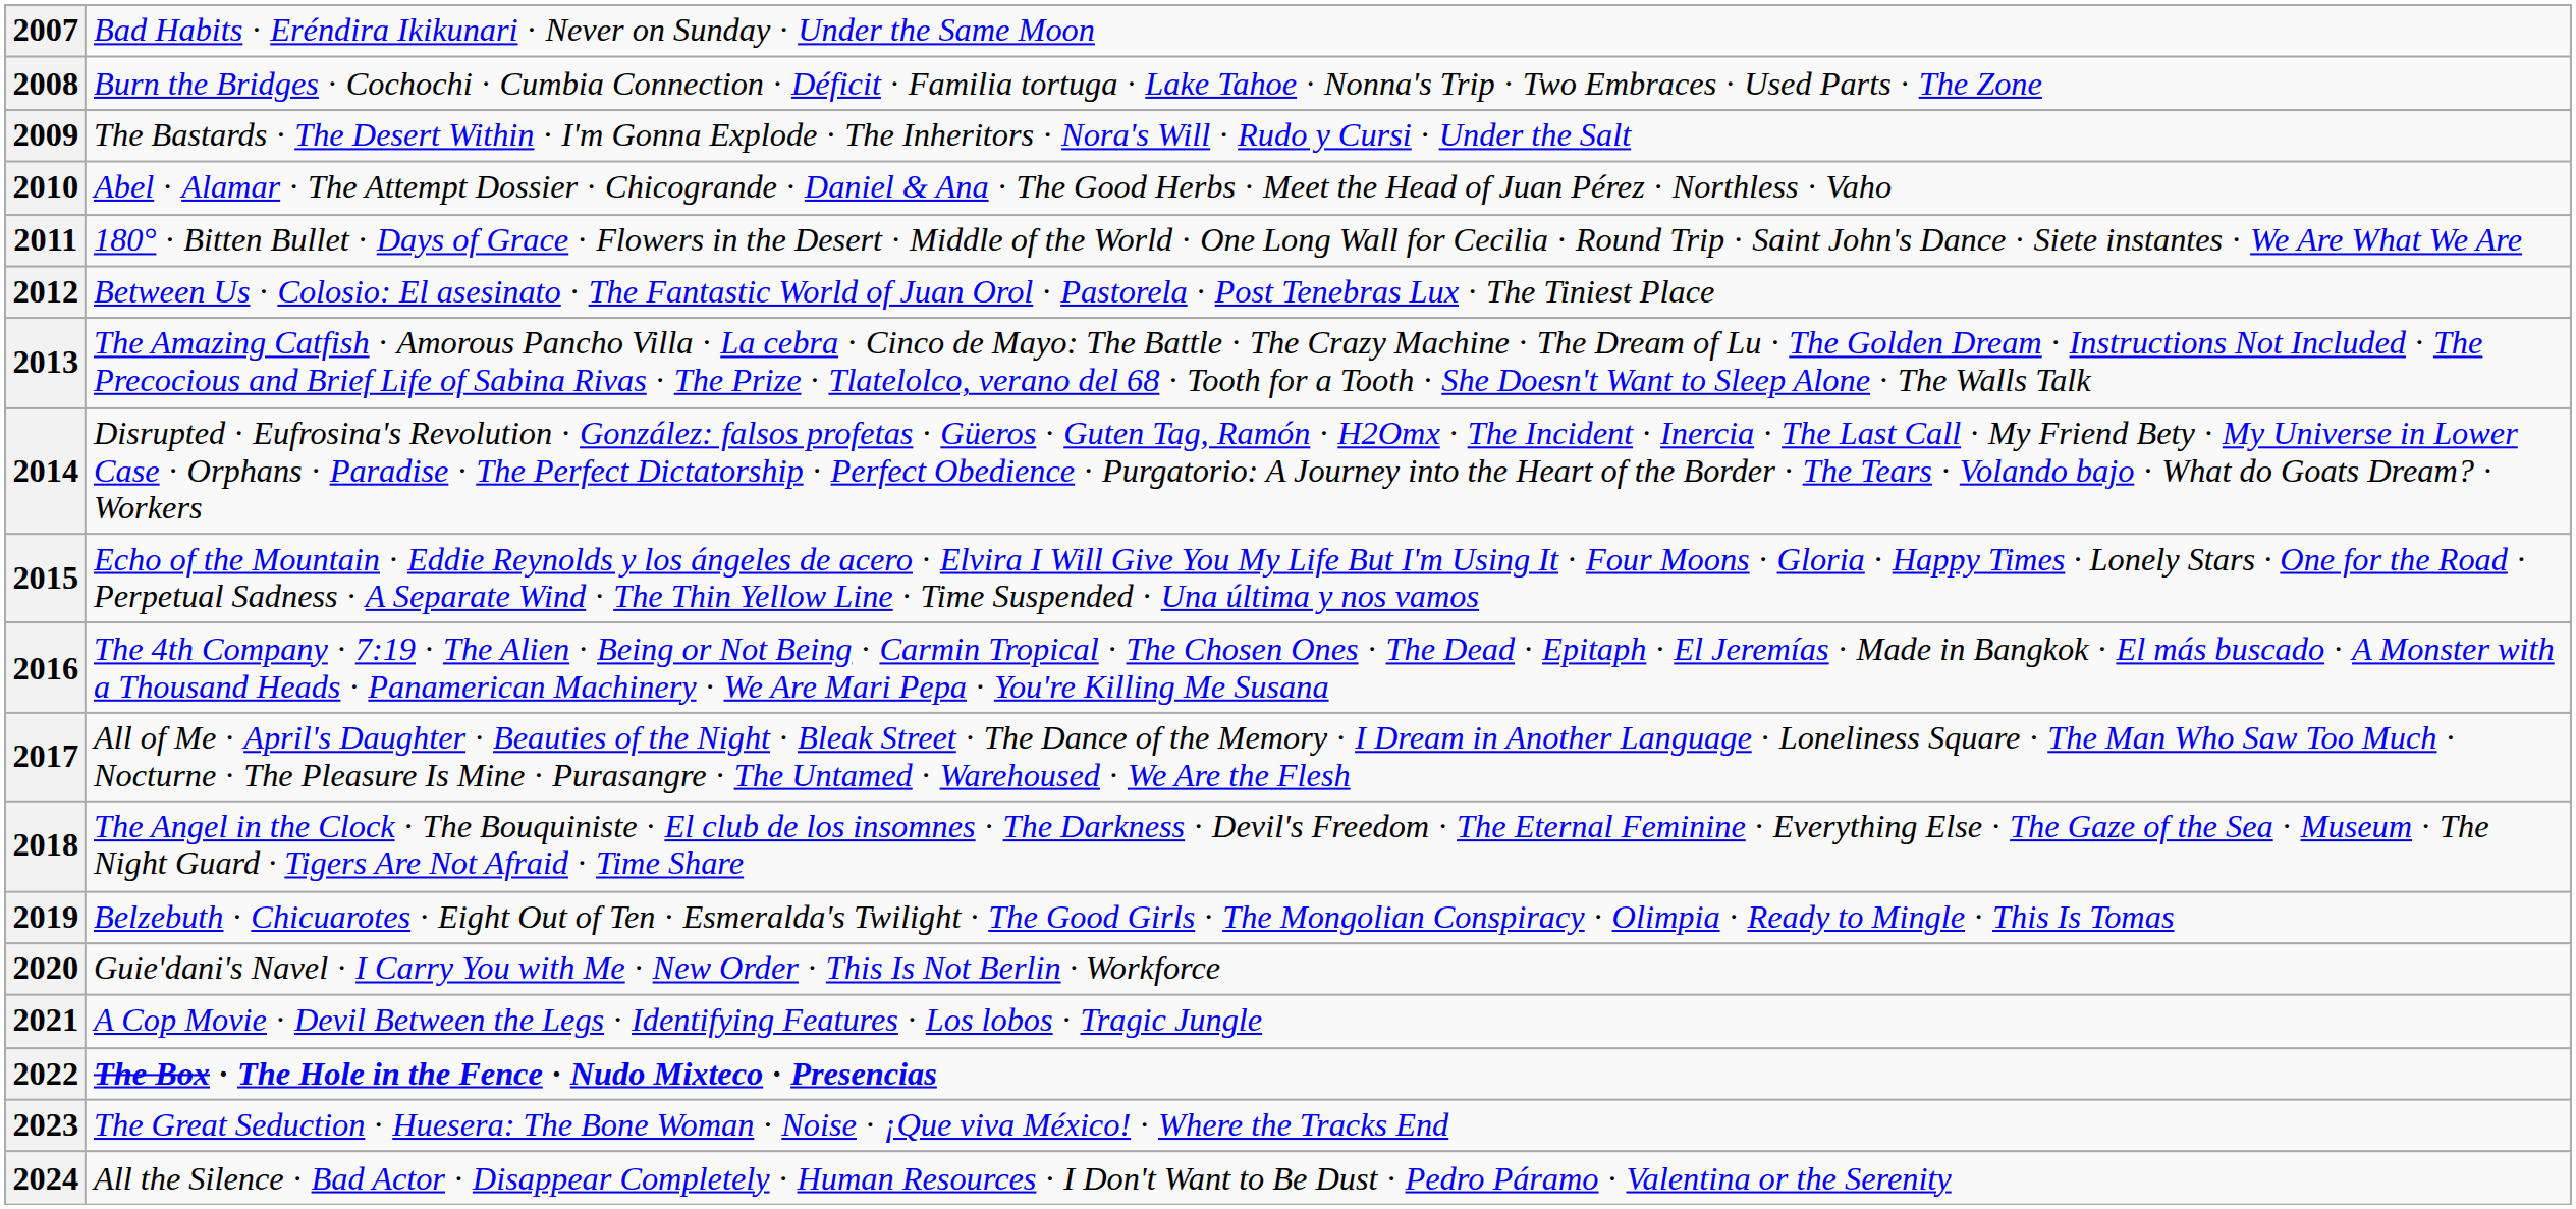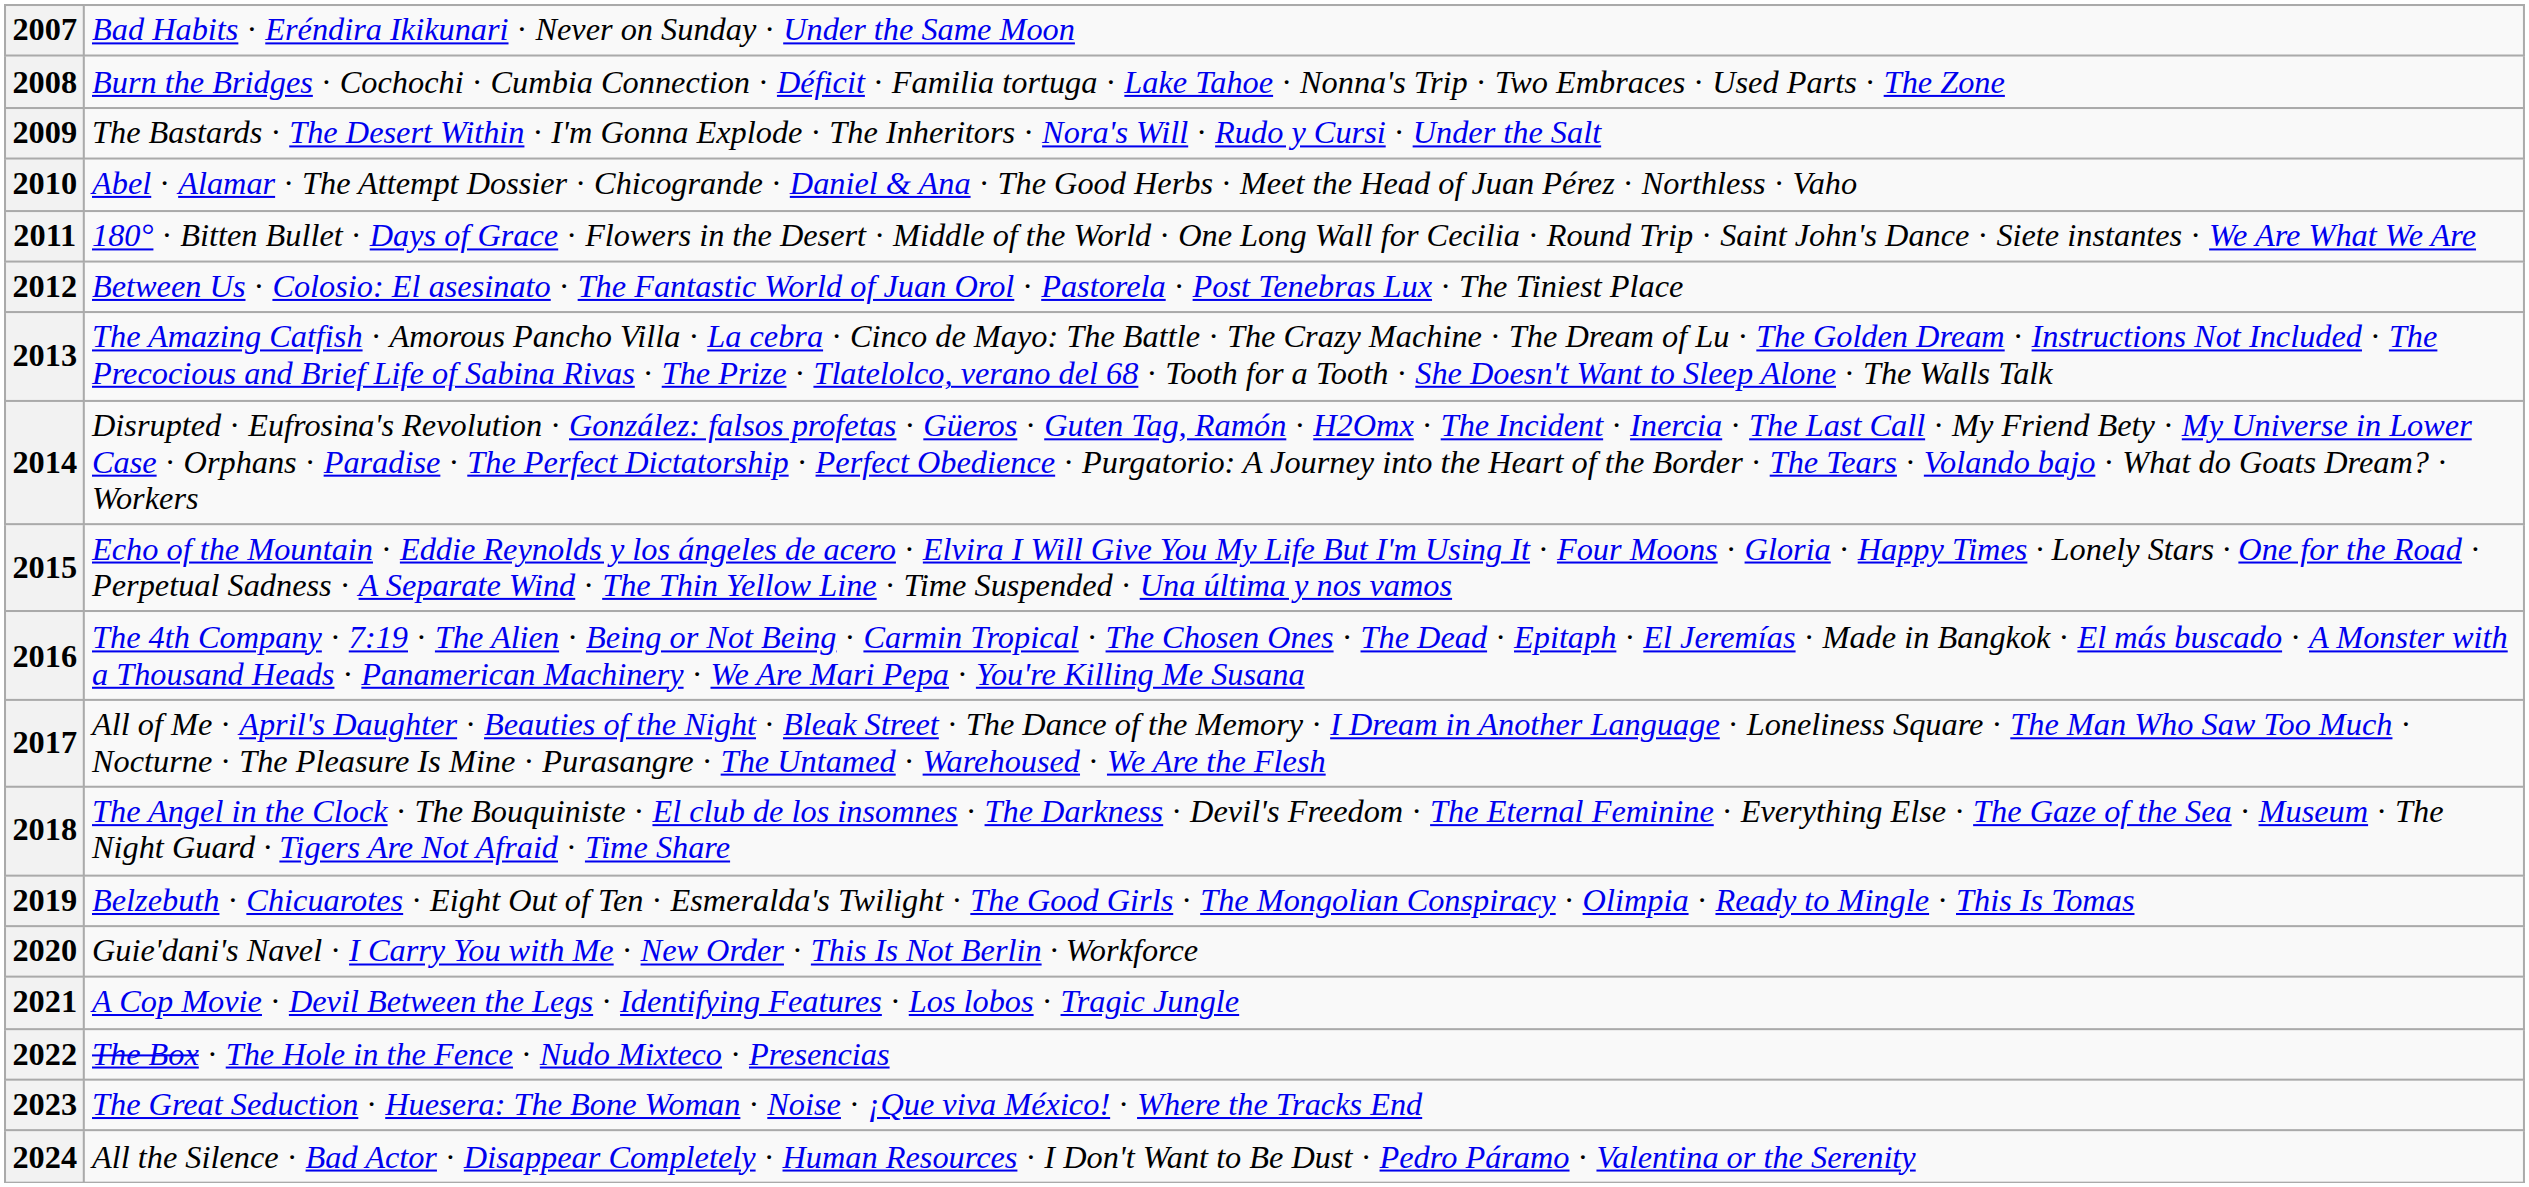2022 | column 2: bold -> normal
